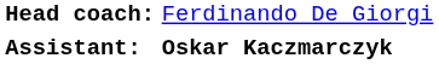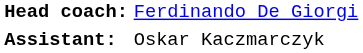Assistant: | column 2: bold -> normal
